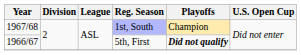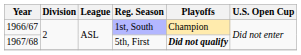1st, South | Year: 1967/68 -> 1966/67
5th, First | Year: 1966/67 -> 1967/68
